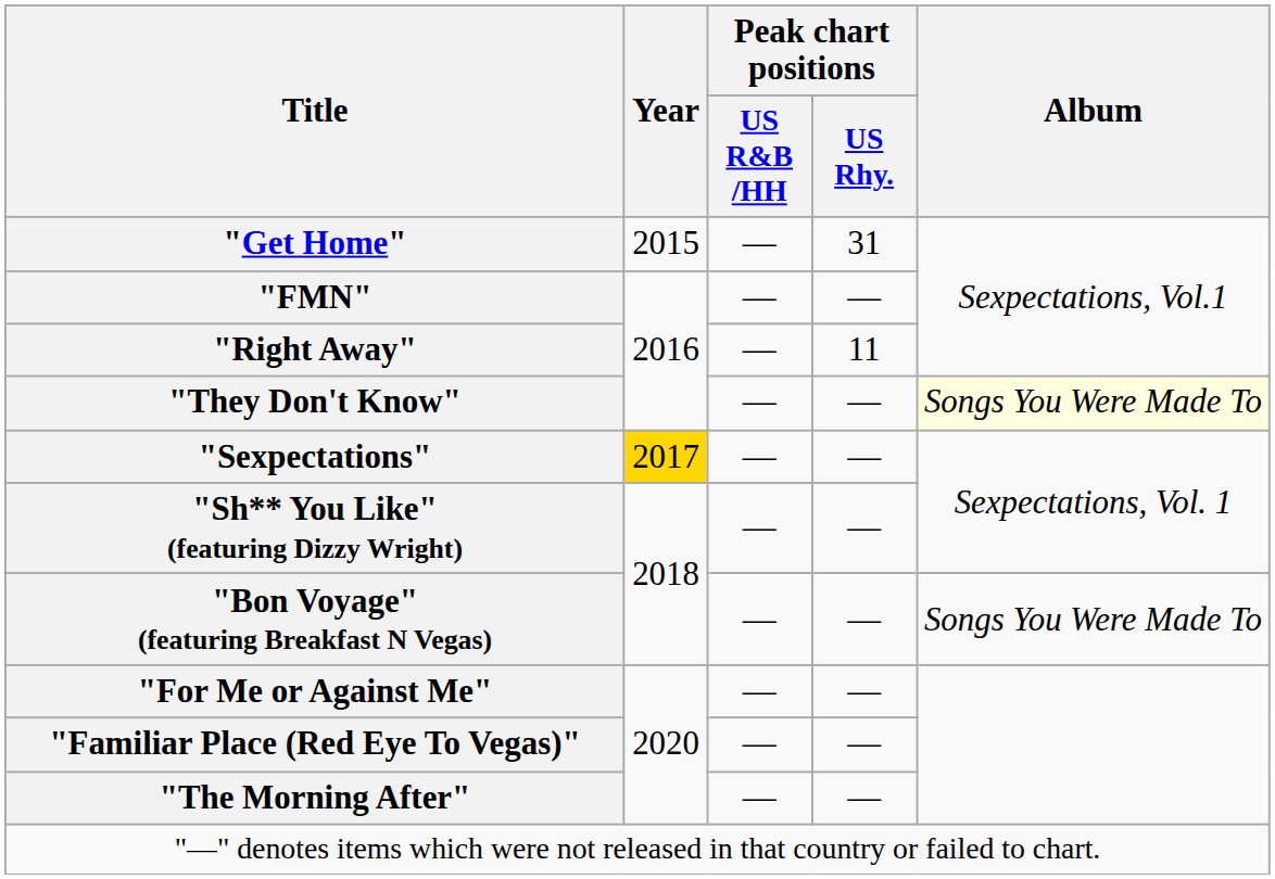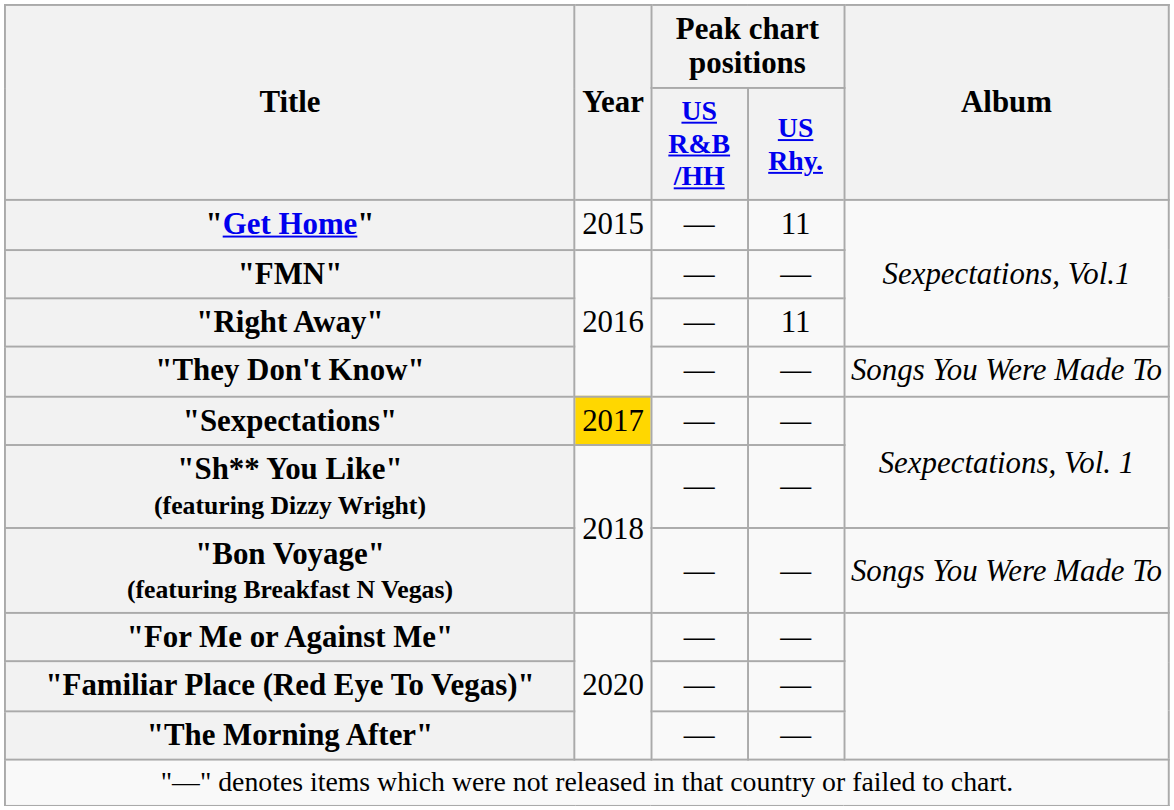"Get Home" | Peak chart positions / US Rhy.: 31 -> 11
"They Don't Know" | Album: lightyellow background -> no background
